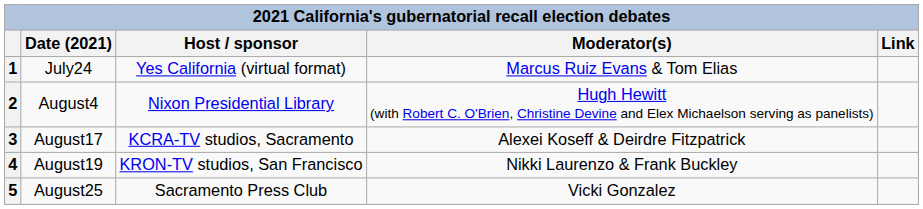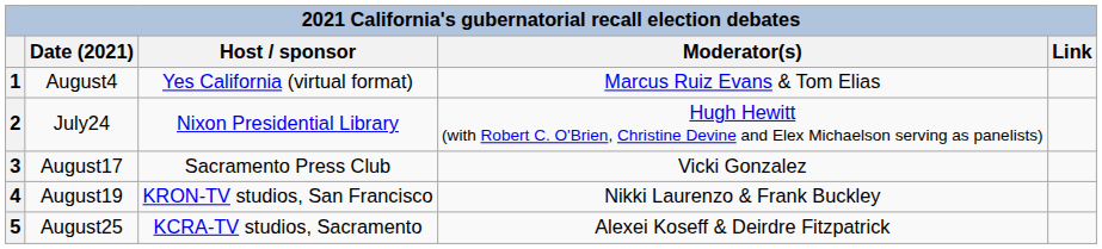1 | Date (2021): July24 -> August4
2 | Date (2021): August4 -> July24
3 | Host / sponsor: KCRA-TV studios, Sacramento -> Sacramento Press Club
3 | Moderator(s): Alexei Koseff & Deirdre Fitzpatrick -> Vicki Gonzalez
5 | Host / sponsor: Sacramento Press Club -> KCRA-TV studios, Sacramento
5 | Moderator(s): Vicki Gonzalez -> Alexei Koseff & Deirdre Fitzpatrick
